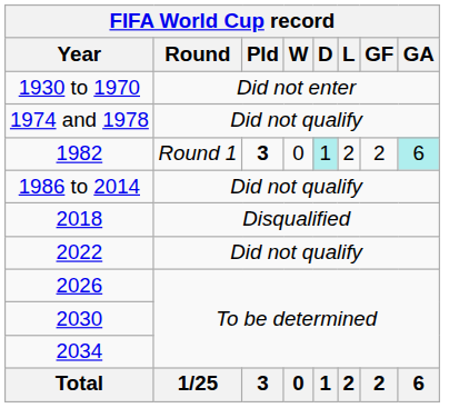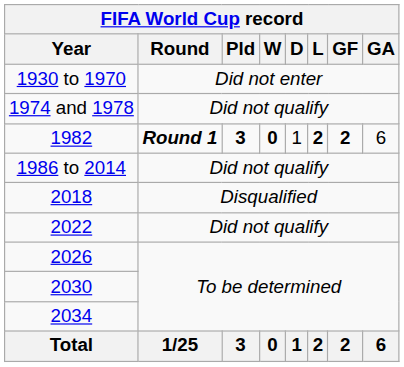1982 | Round: normal -> bold
1982 | W: normal -> bold
1982 | D: paleturquoise background -> no background
1982 | L: normal -> bold
1982 | GF: normal -> bold
1982 | GA: paleturquoise background -> no background
